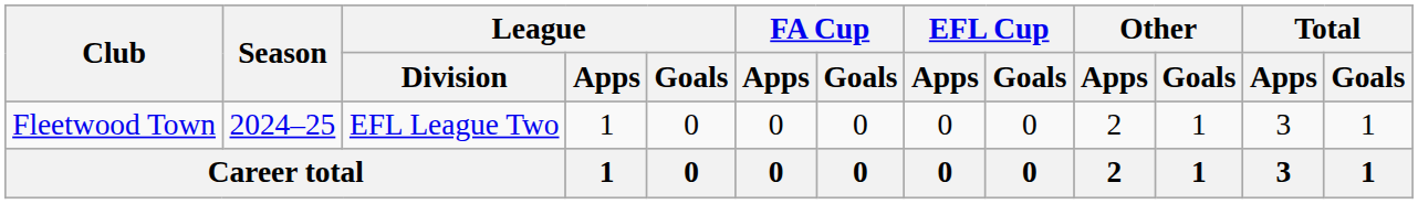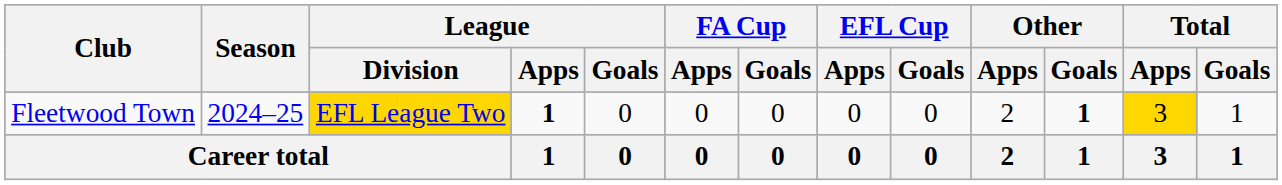Fleetwood Town | League / Division: no background -> gold background
Fleetwood Town | League / Apps: normal -> bold
Fleetwood Town | Other / Goals: normal -> bold
Fleetwood Town | Total / Apps: no background -> gold background
